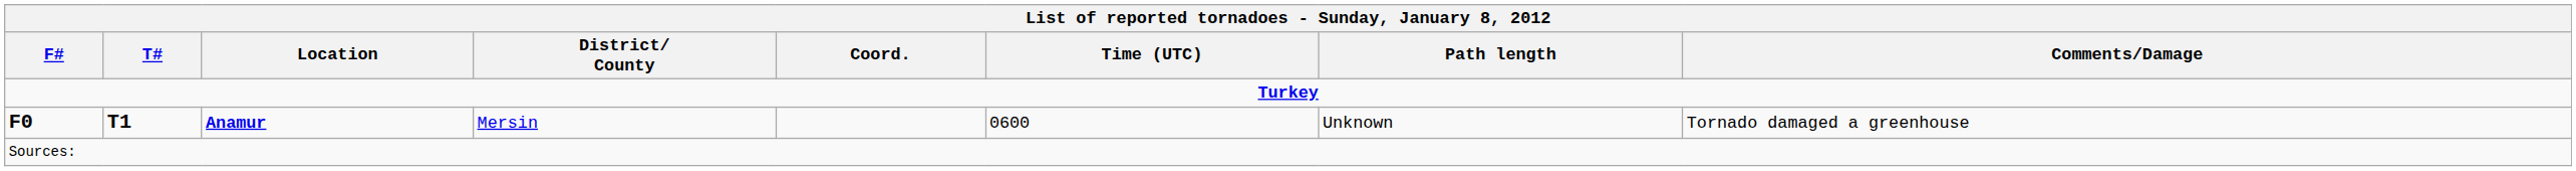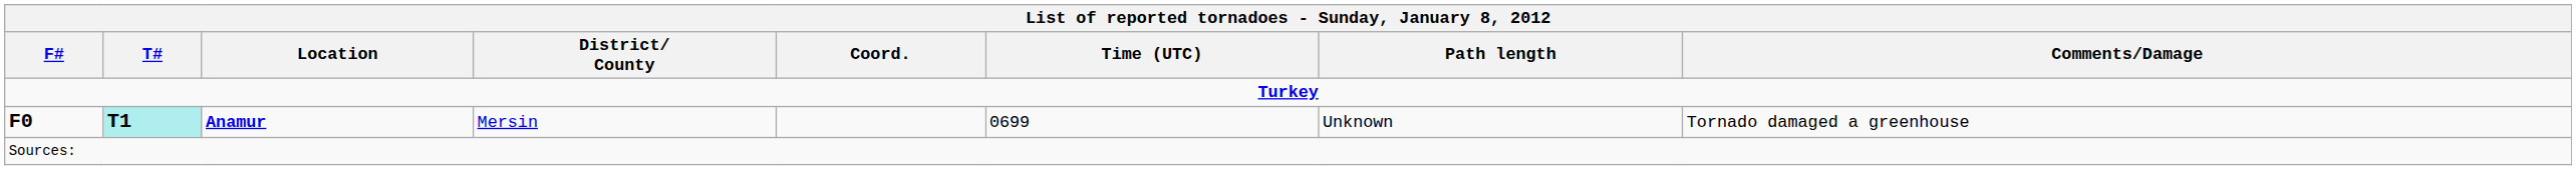F0 | T#: no background -> paleturquoise background
F0 | Time (UTC): 0600 -> 0699
